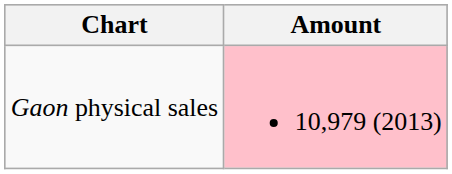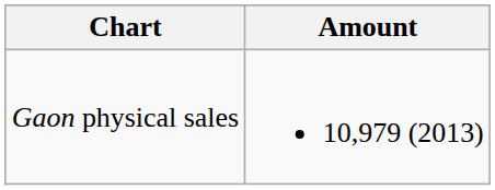Gaon physical sales | Amount: pink background -> no background
